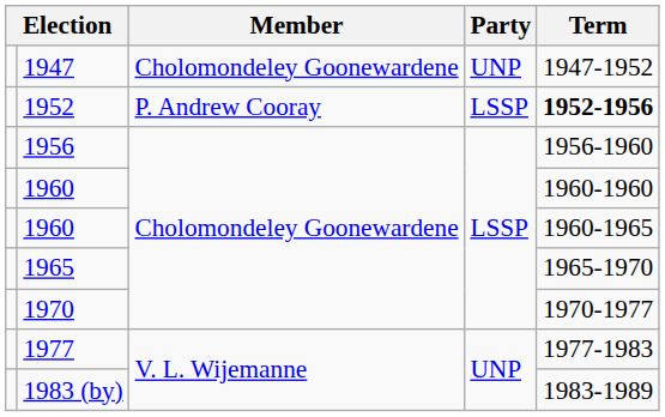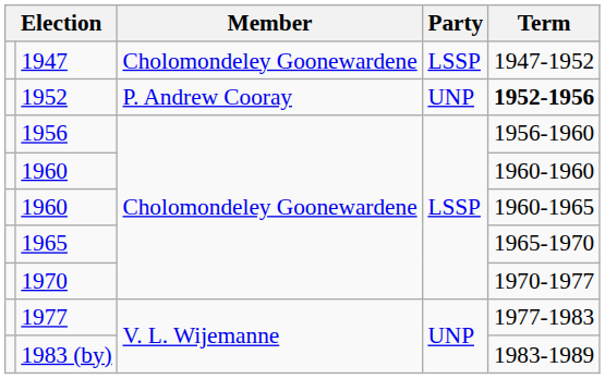1947 | Party: UNP -> LSSP
1952 | Party: LSSP -> UNP
